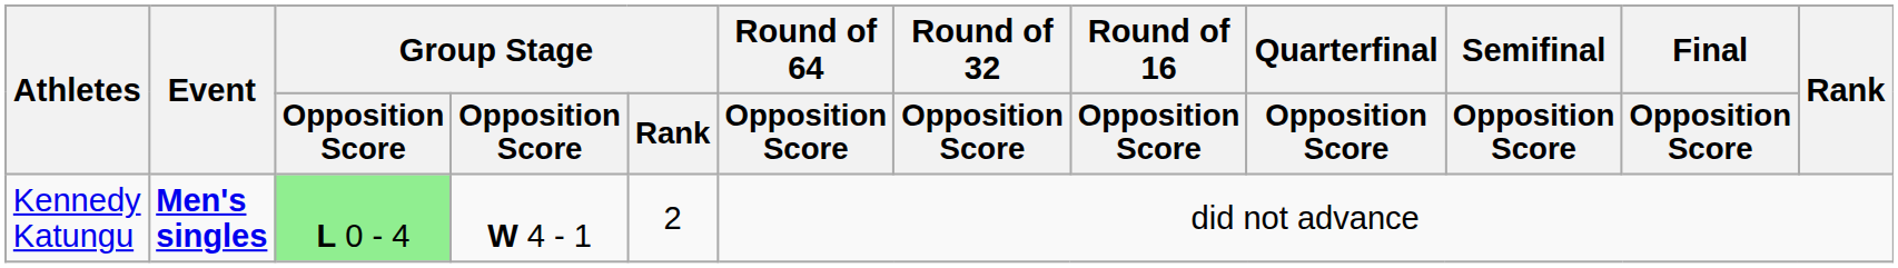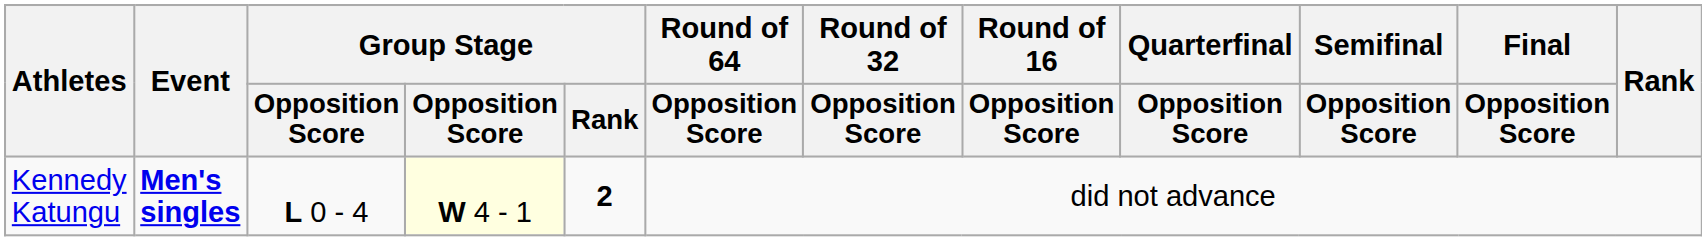Kennedy Katungu | column 3: lightgreen background -> no background
Kennedy Katungu | column 4: no background -> lightyellow background
Kennedy Katungu | Group Stage / Rank: normal -> bold
